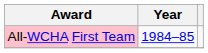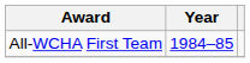row 2 | Award: pink background -> no background
